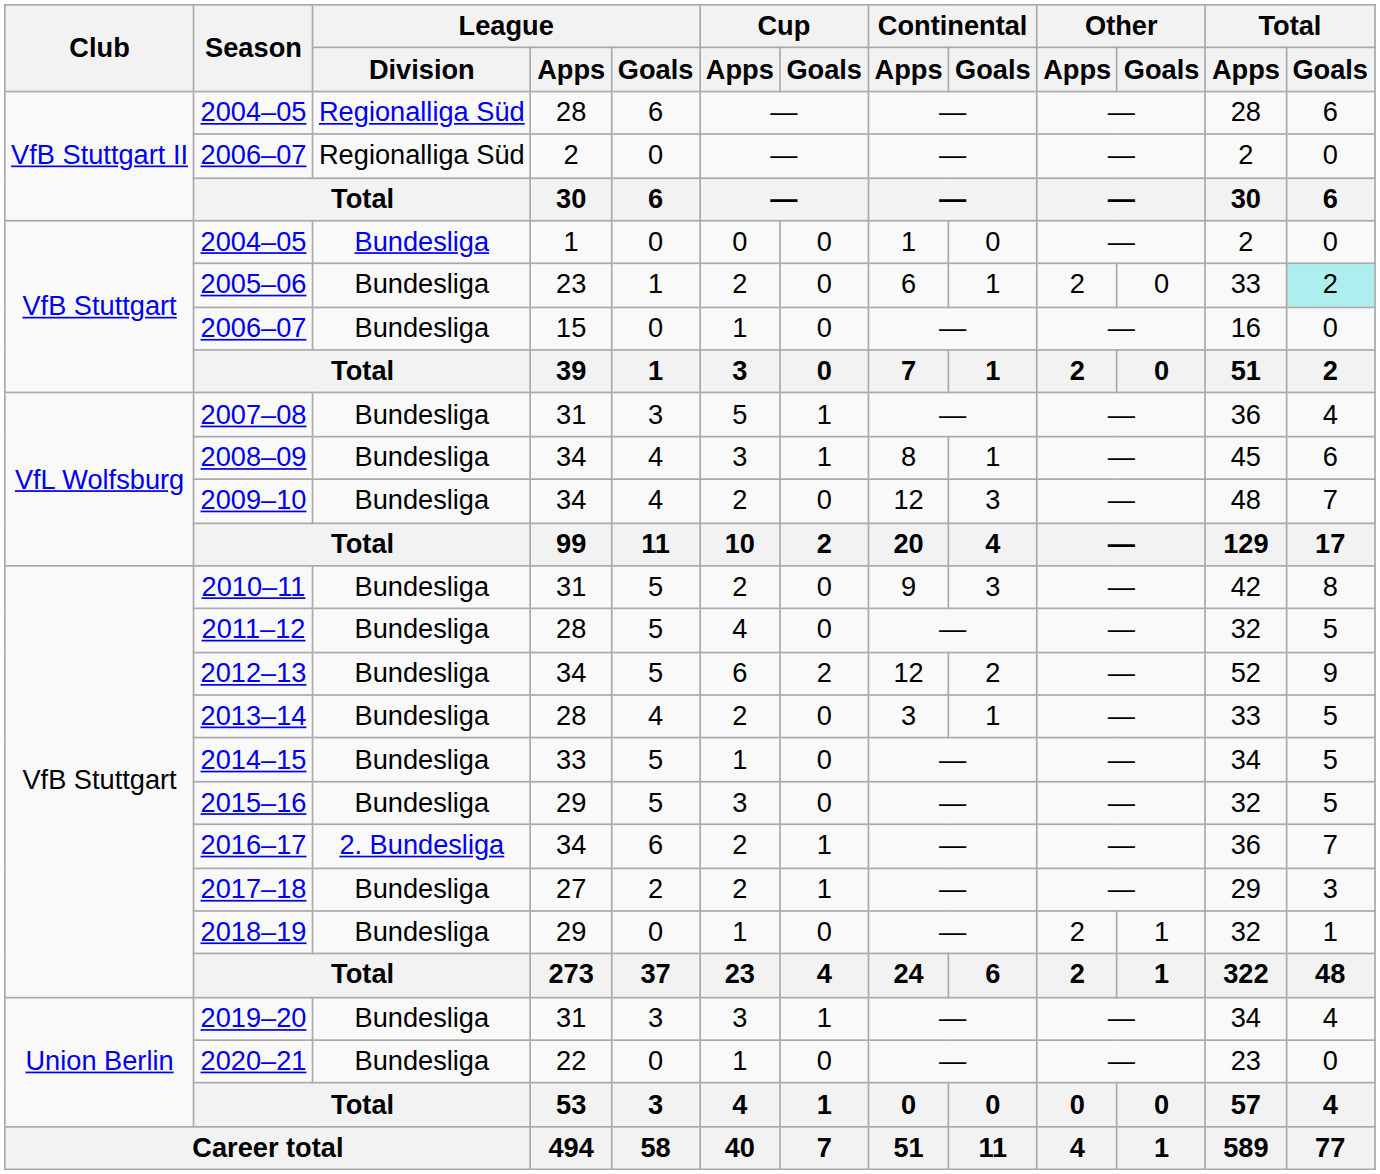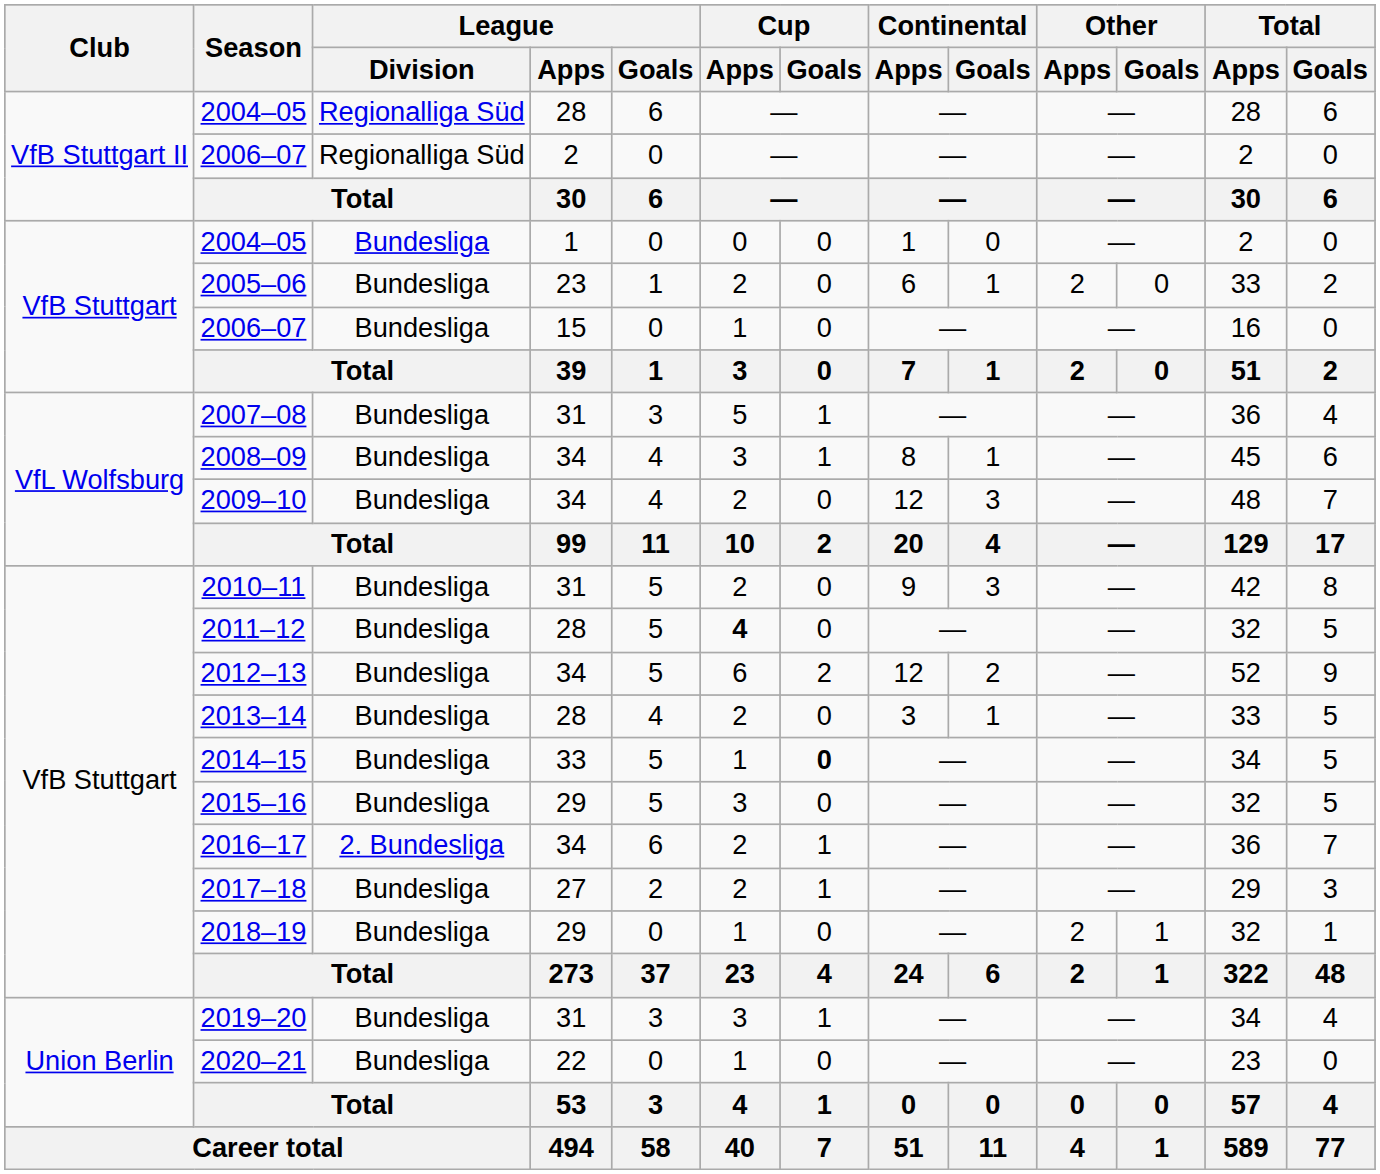2005–06 | Total / Goals: paleturquoise background -> no background
2011–12 | Cup / Apps: normal -> bold
2014–15 | Cup / Goals: normal -> bold
